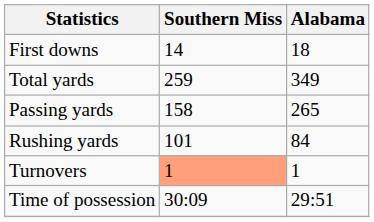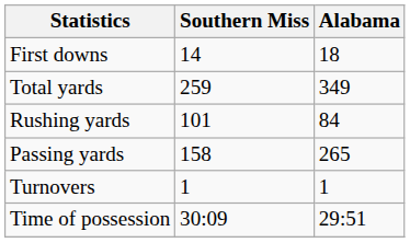rows swapped: Rushing yards <-> Passing yards
Turnovers | Southern Miss: lightsalmon background -> no background
